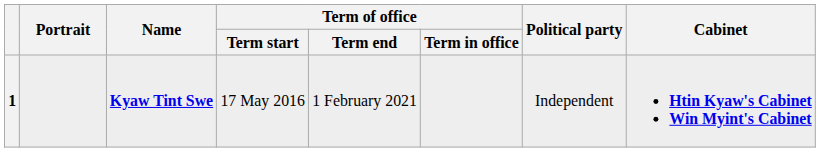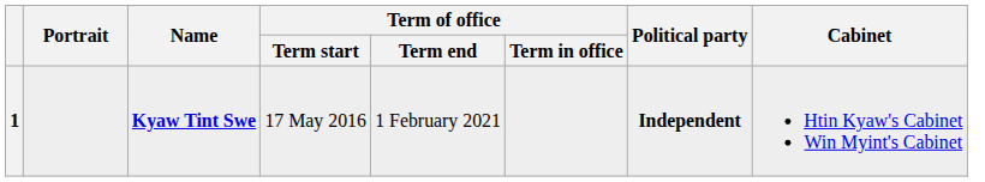1 | Political party: normal -> bold
1 | Cabinet: bold -> normal
